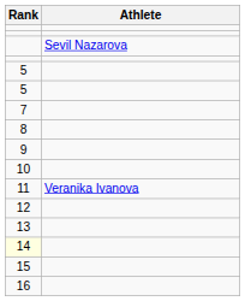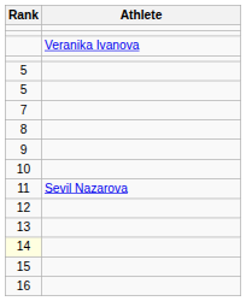row 4 | Athlete: Sevil Nazarova -> Veranika Ivanova
row 12 | Athlete: Veranika Ivanova -> Sevil Nazarova
